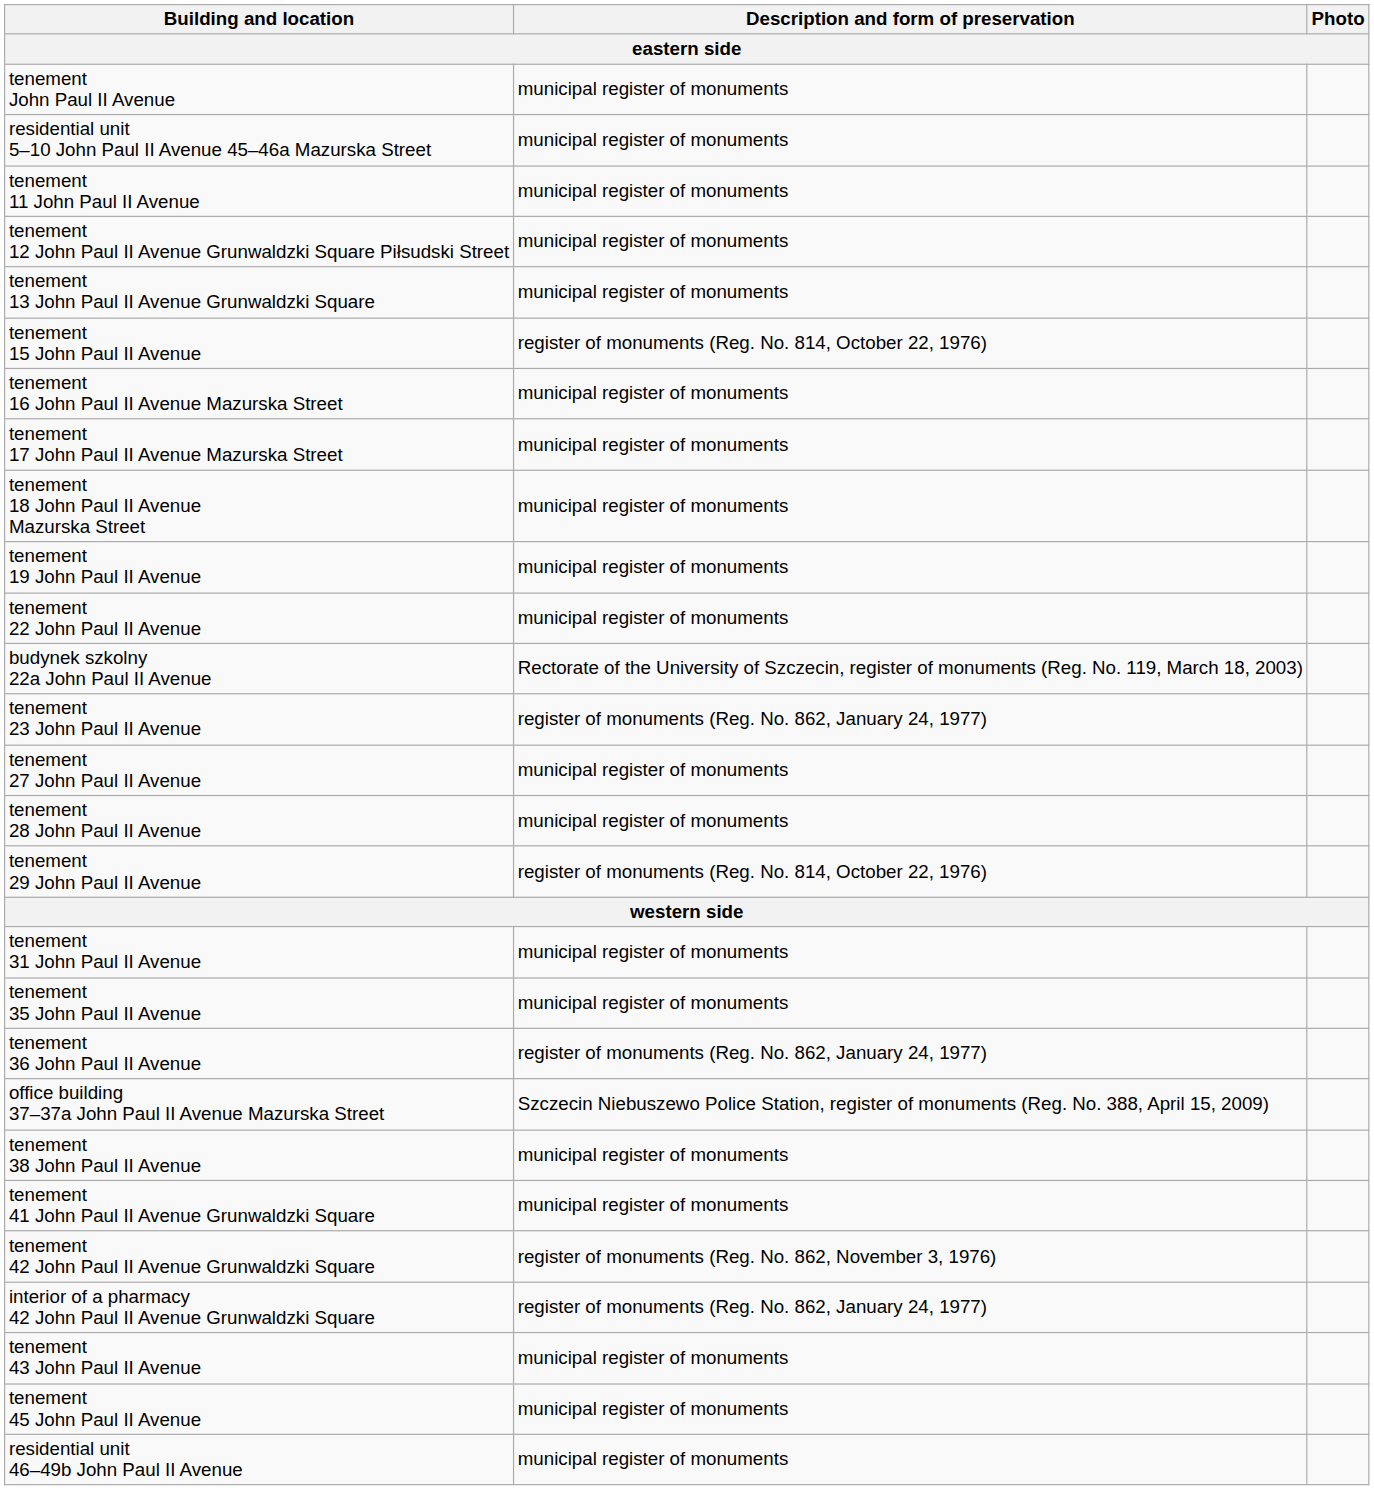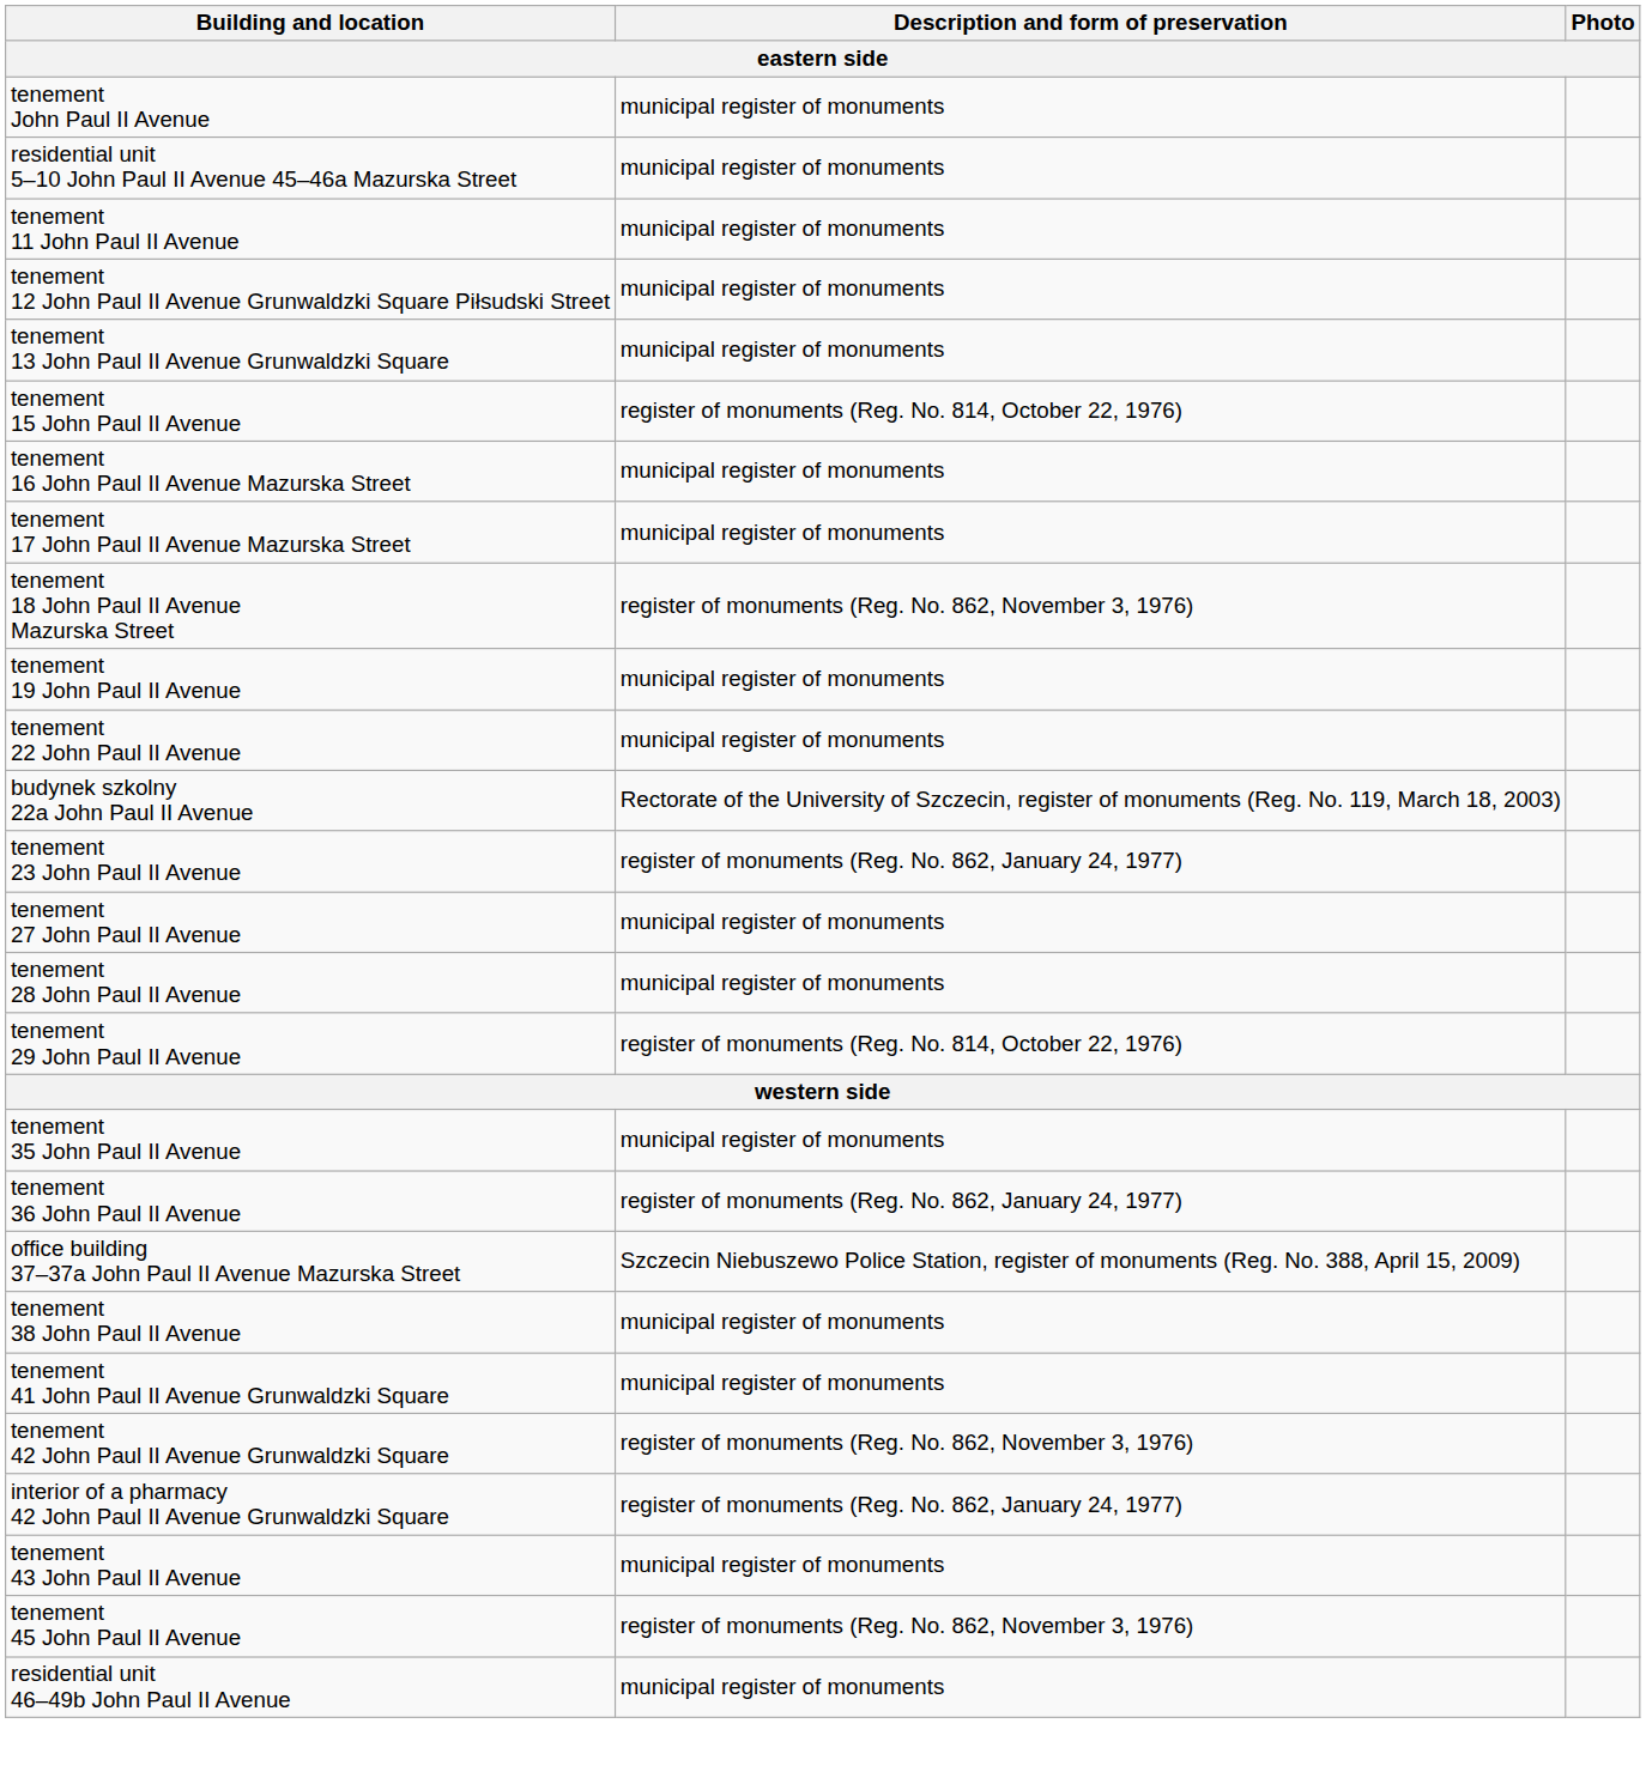tenement 18 John Paul II Avenue Mazurska Street | Description and form of preservation: municipal register of monuments -> register of monuments (Reg. No. 862, November 3, 1976)
- row: tenement 31 John Paul II Avenue | municipal register of monuments
tenement 45 John Paul II Avenue | Description and form of preservation: municipal register of monuments -> register of monuments (Reg. No. 862, November 3, 1976)
